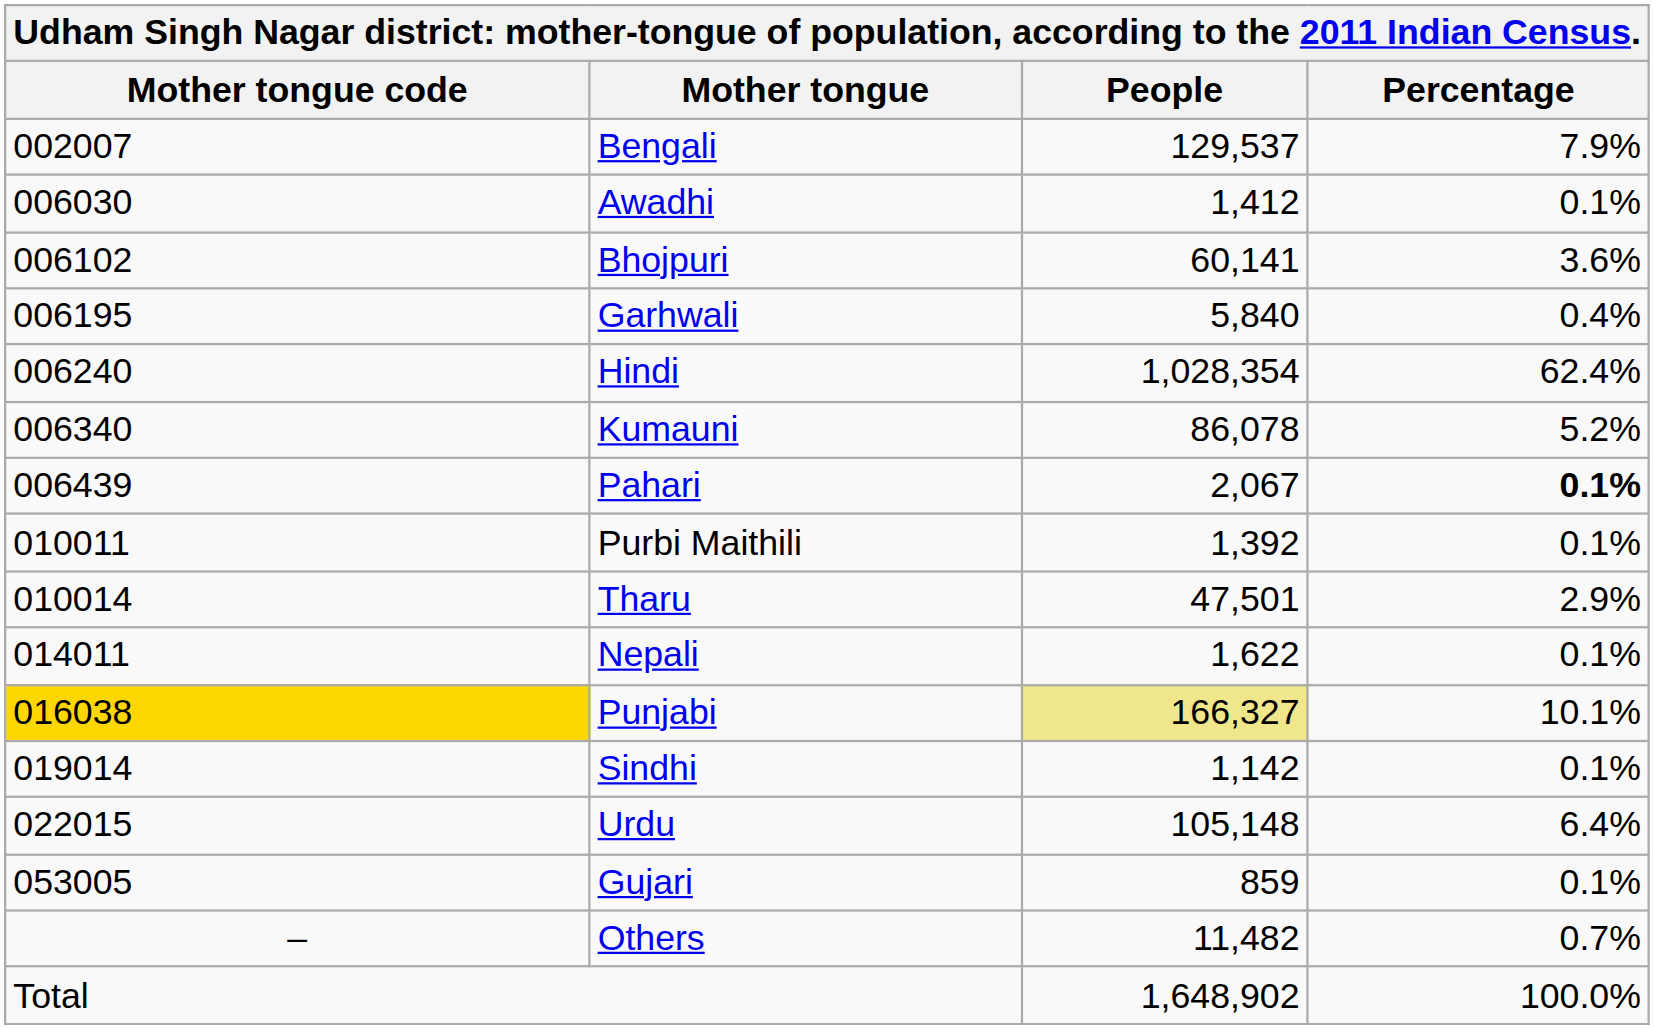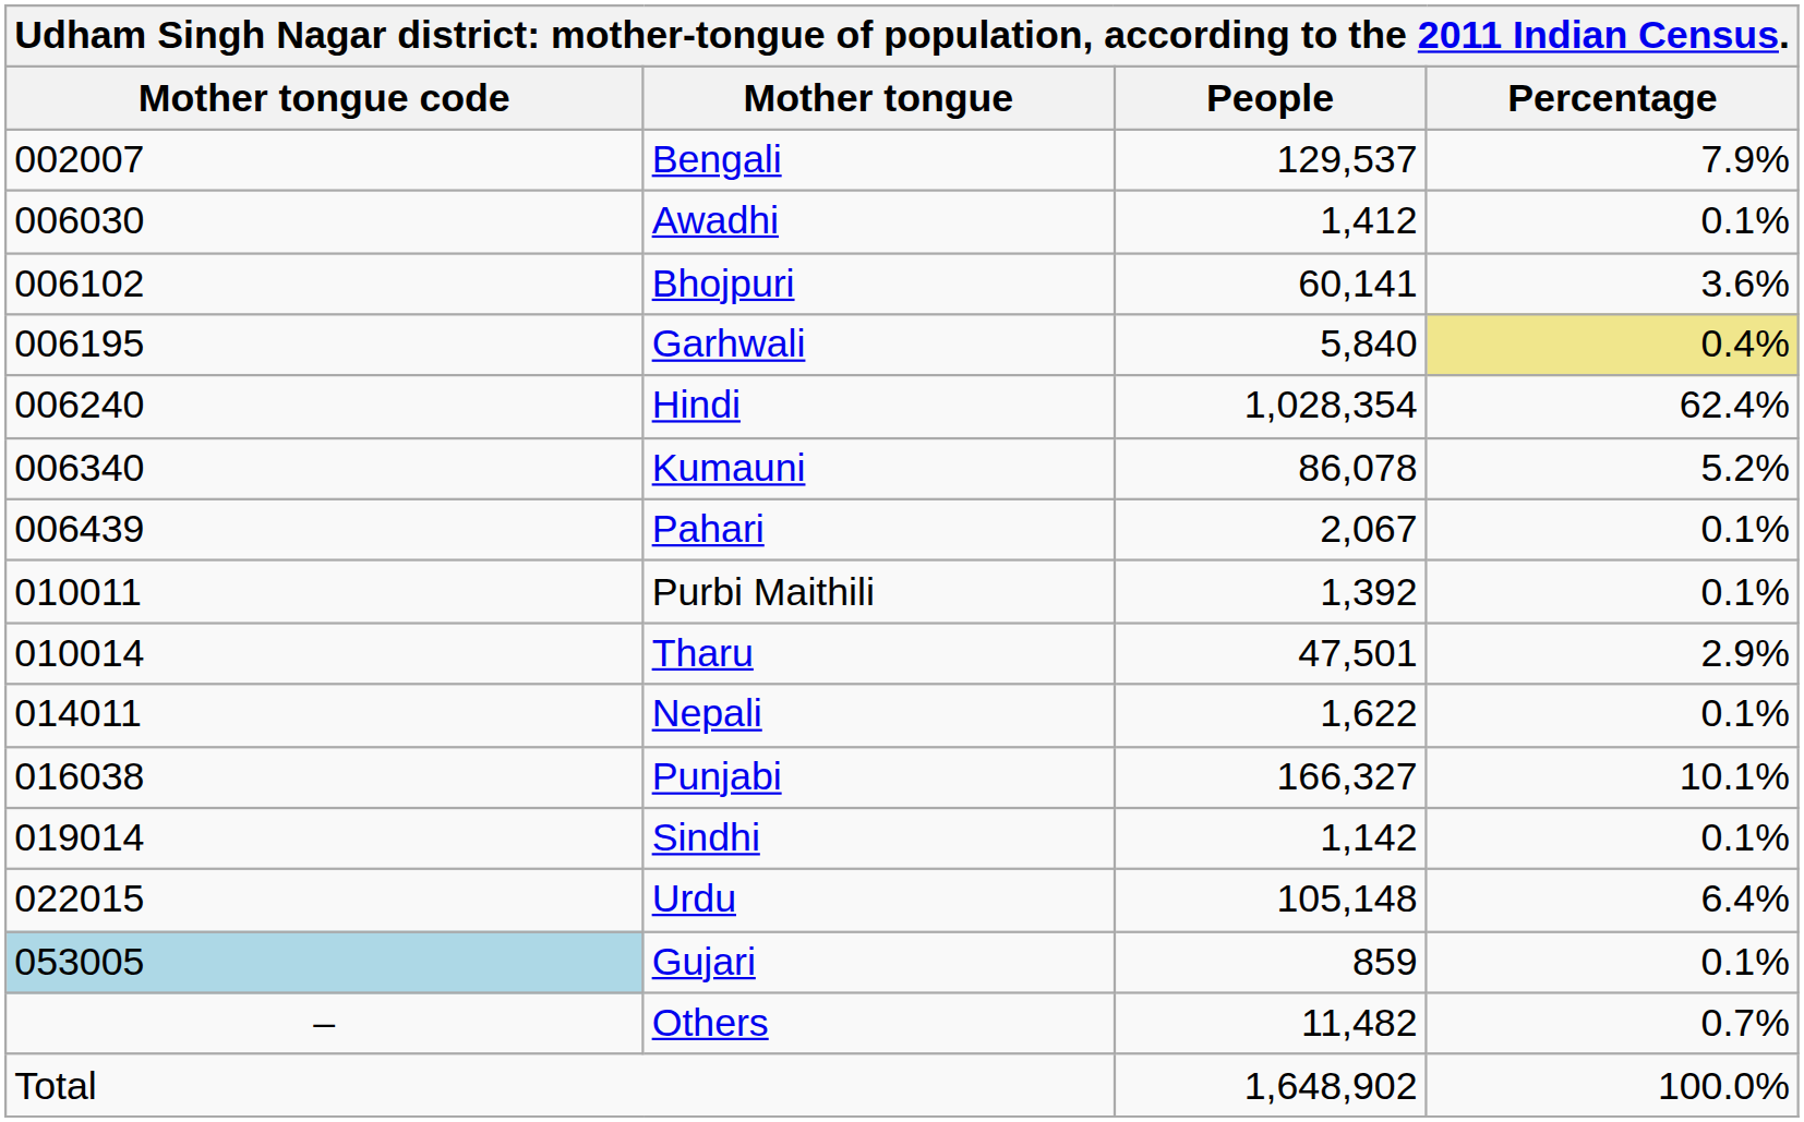Garhwali | Percentage: no background -> khaki background
Pahari | Percentage: bold -> normal
Punjabi | Mother tongue code: gold background -> no background
Punjabi | People: khaki background -> no background
Gujari | Mother tongue code: no background -> lightblue background
